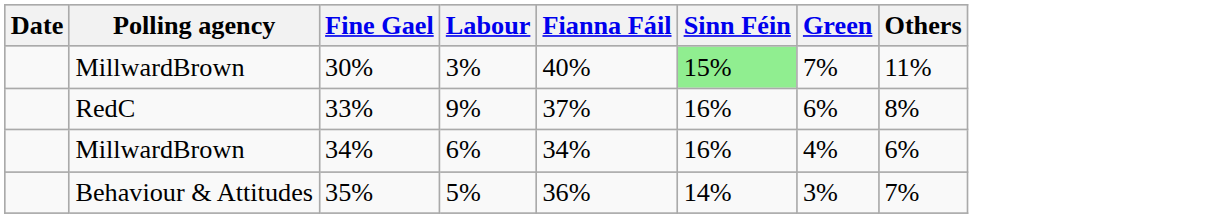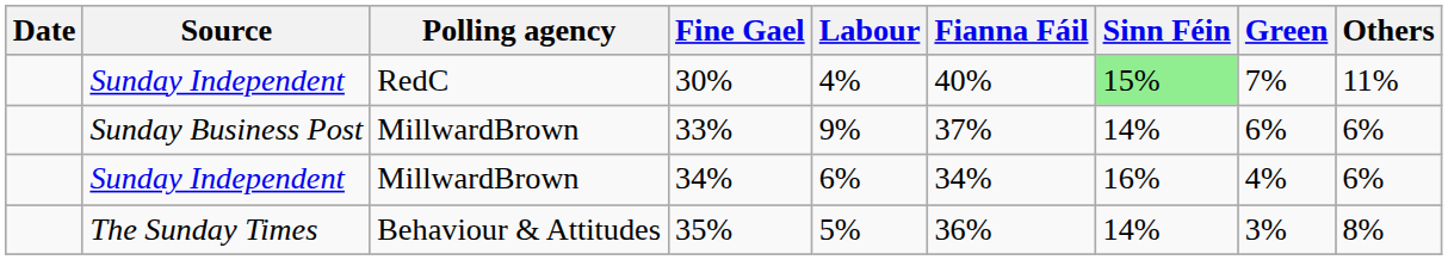+ column: Source | Sunday Independent | Sunday Business Post | Sunday Independent | The Sunday Times
30% | Polling agency: MillwardBrown -> RedC
30% | Labour: 3% -> 4%
33% | Polling agency: RedC -> MillwardBrown
33% | Sinn Féin: 16% -> 14%
33% | Others: 8% -> 6%
35% | Others: 7% -> 8%
